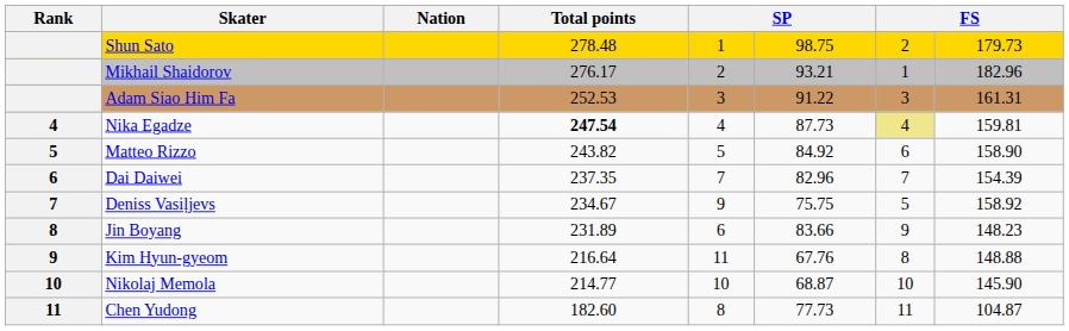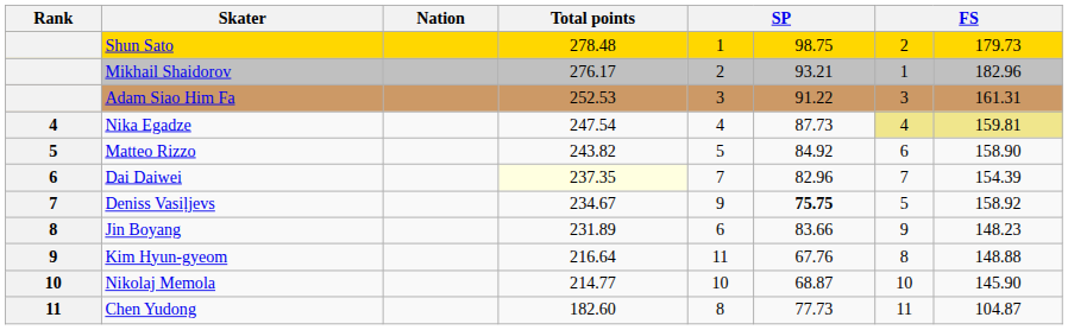Nika Egadze | Total points: bold -> normal
Nika Egadze | column 8: no background -> khaki background
Dai Daiwei | Total points: no background -> lightyellow background
Deniss Vasiļjevs | column 6: normal -> bold
